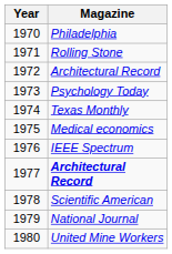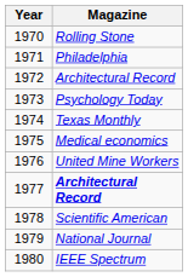row 2 | Magazine: Philadelphia -> Rolling Stone
row 3 | Magazine: Rolling Stone -> Philadelphia
row 8 | Magazine: IEEE Spectrum -> United Mine Workers
row 12 | Magazine: United Mine Workers -> IEEE Spectrum
